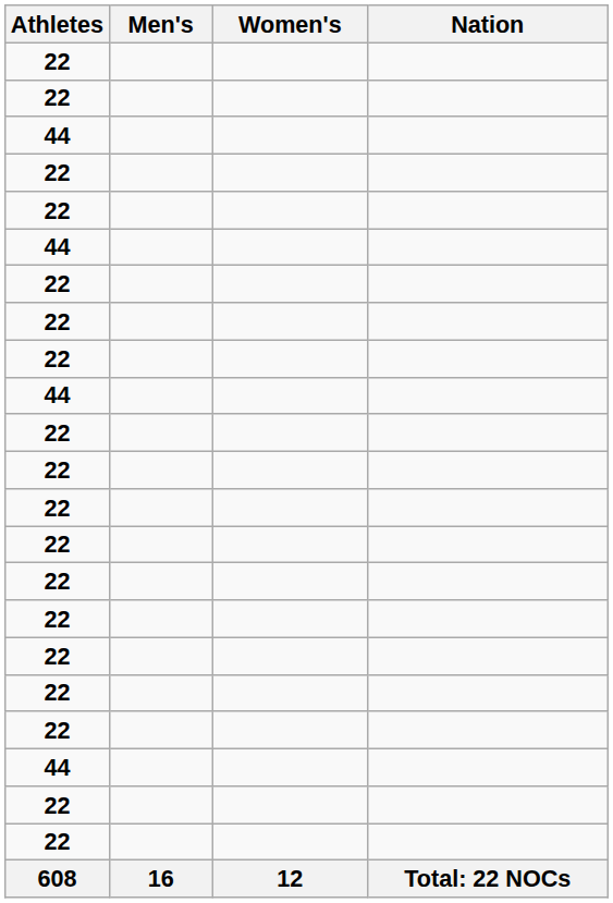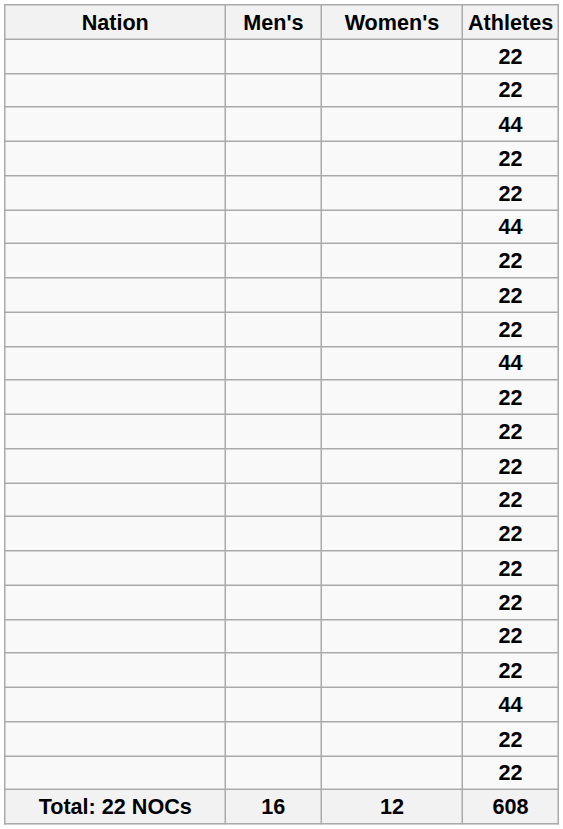columns swapped: Nation <-> Athletes
